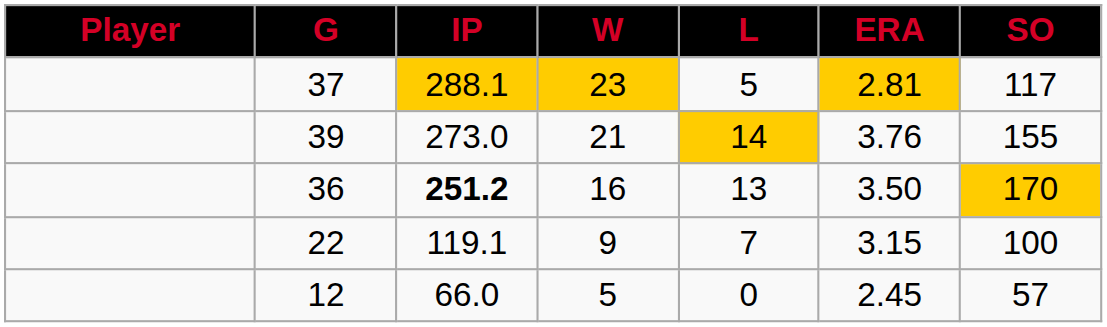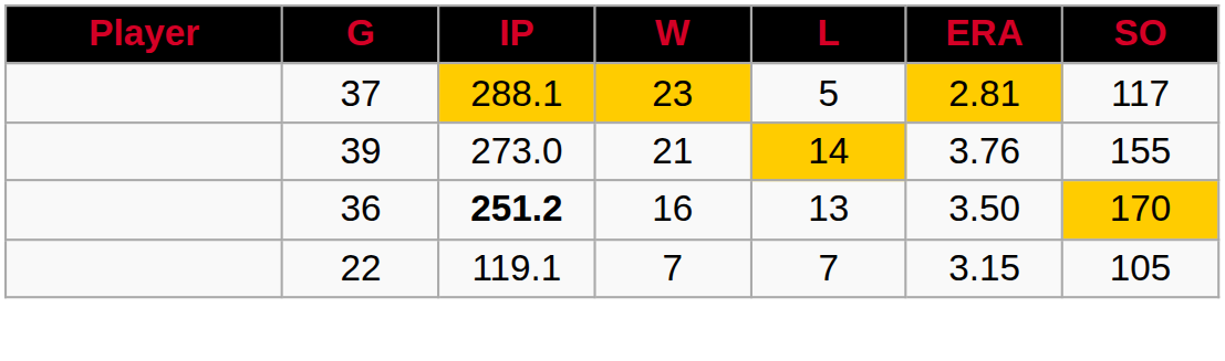22 | W: 9 -> 7
22 | SO: 100 -> 105
- row: 12 | 66.0 | 5 | 0 | 2.45 | 57
